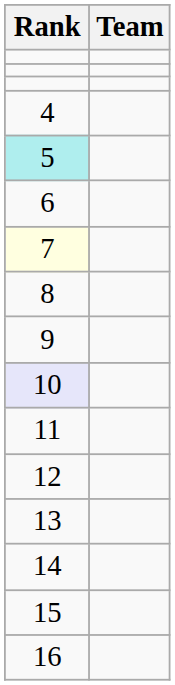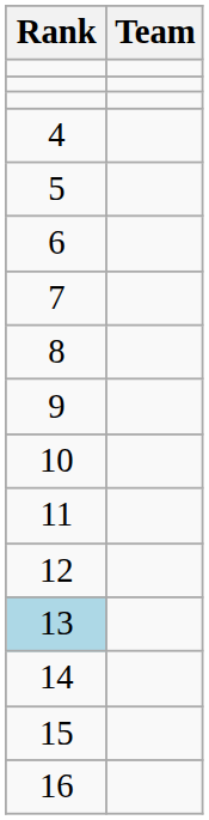row 6 | Rank: paleturquoise background -> no background
row 8 | Rank: lightyellow background -> no background
row 11 | Rank: lavender background -> no background
row 14 | Rank: no background -> lightblue background
